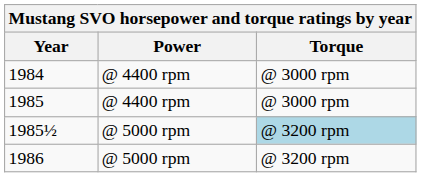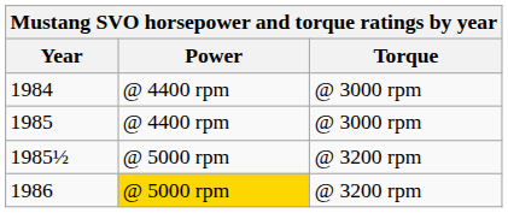1985½ | Torque: lightblue background -> no background
1986 | Power: no background -> gold background
